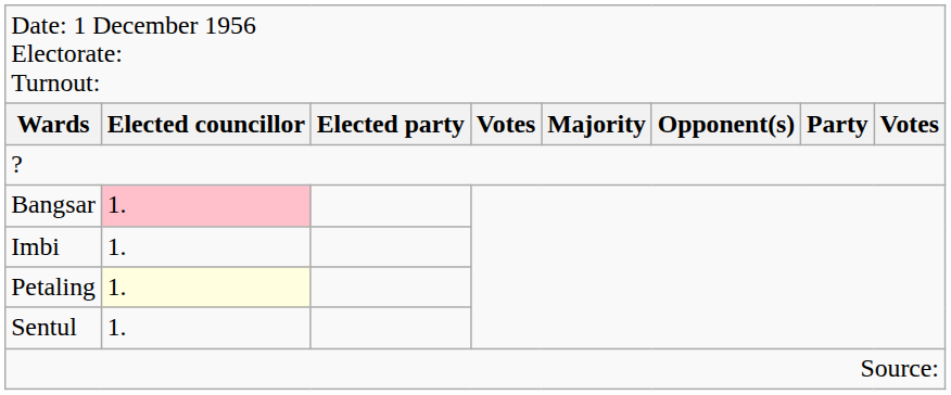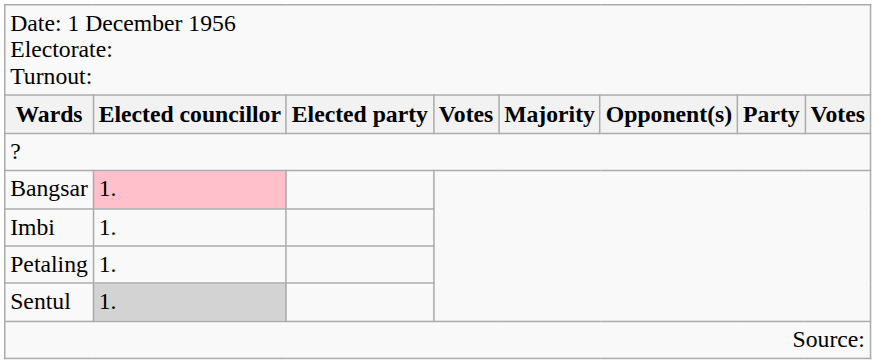Petaling | column 2: lightyellow background -> no background
Sentul | column 2: no background -> lightgrey background
